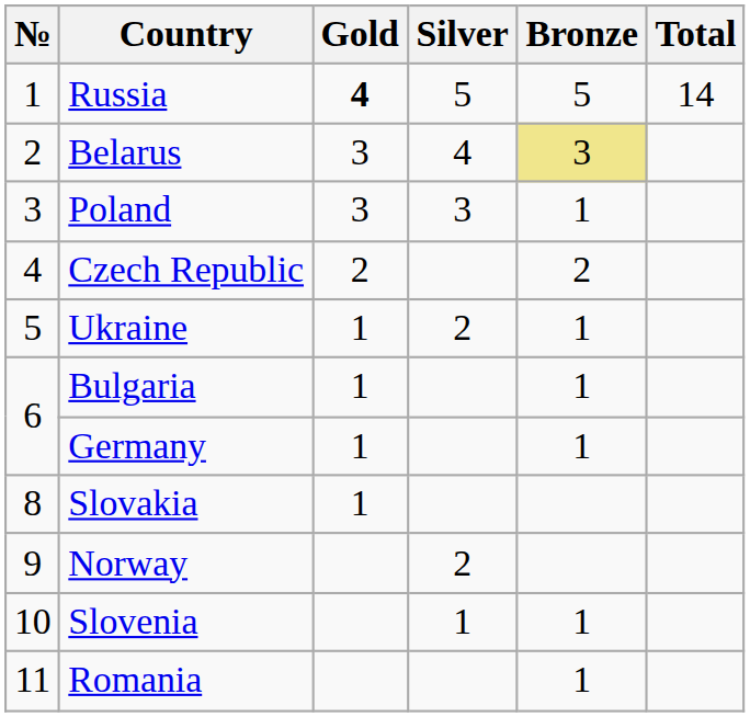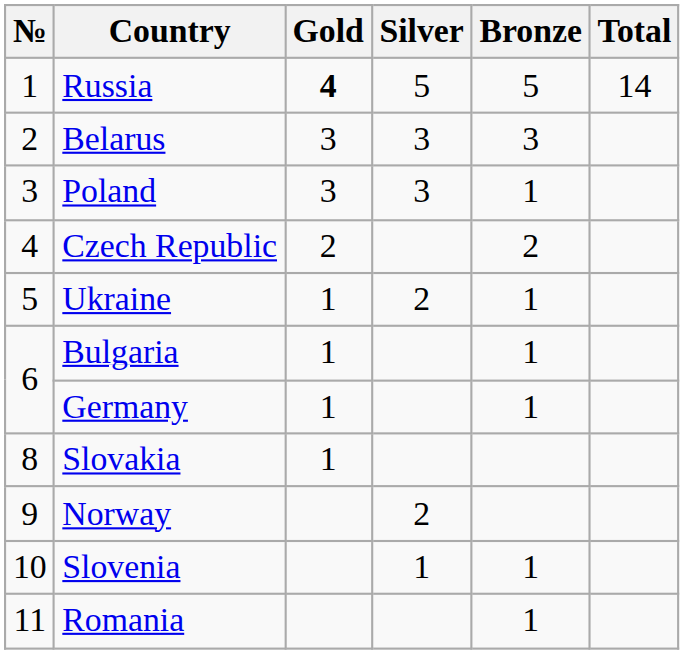Belarus | Silver: 4 -> 3
Belarus | Bronze: khaki background -> no background
